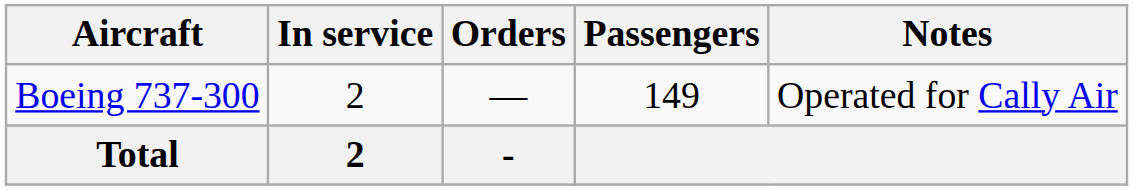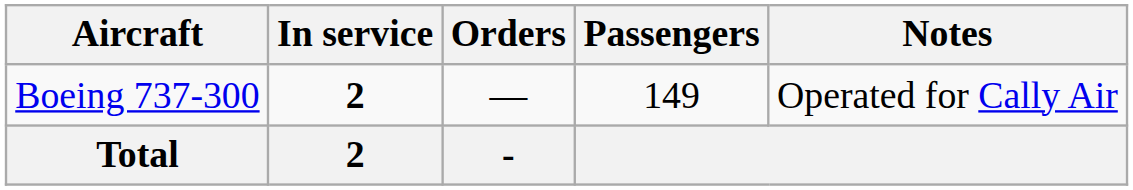Boeing 737-300 | In service: normal -> bold
